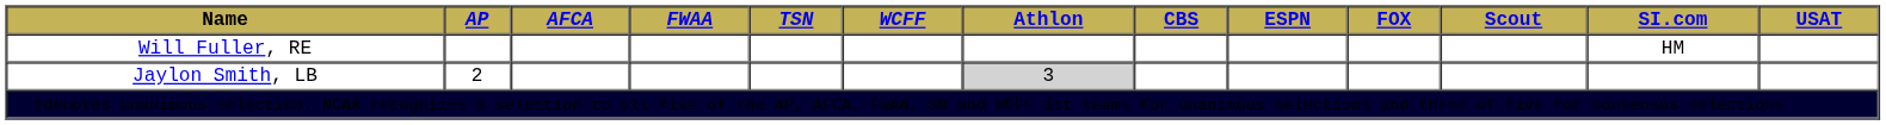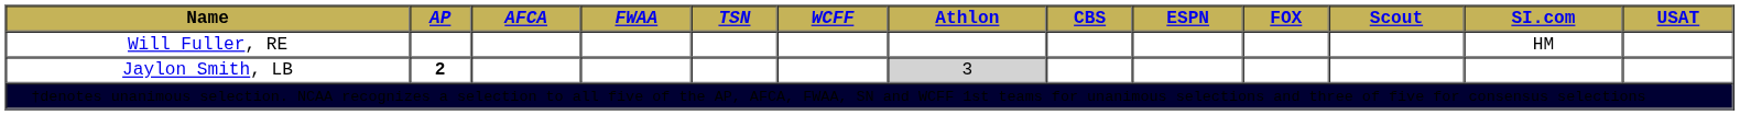Jaylon Smith, LB | AP: normal -> bold
